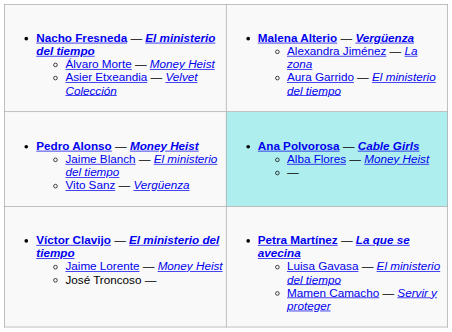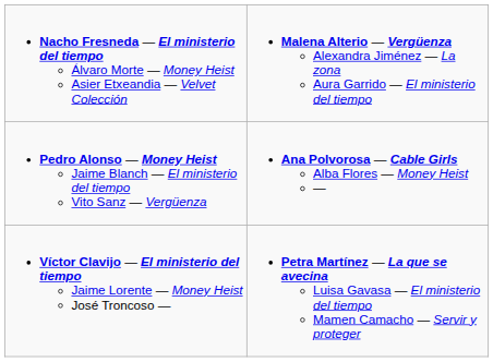row 2 | column 2: paleturquoise background -> no background
